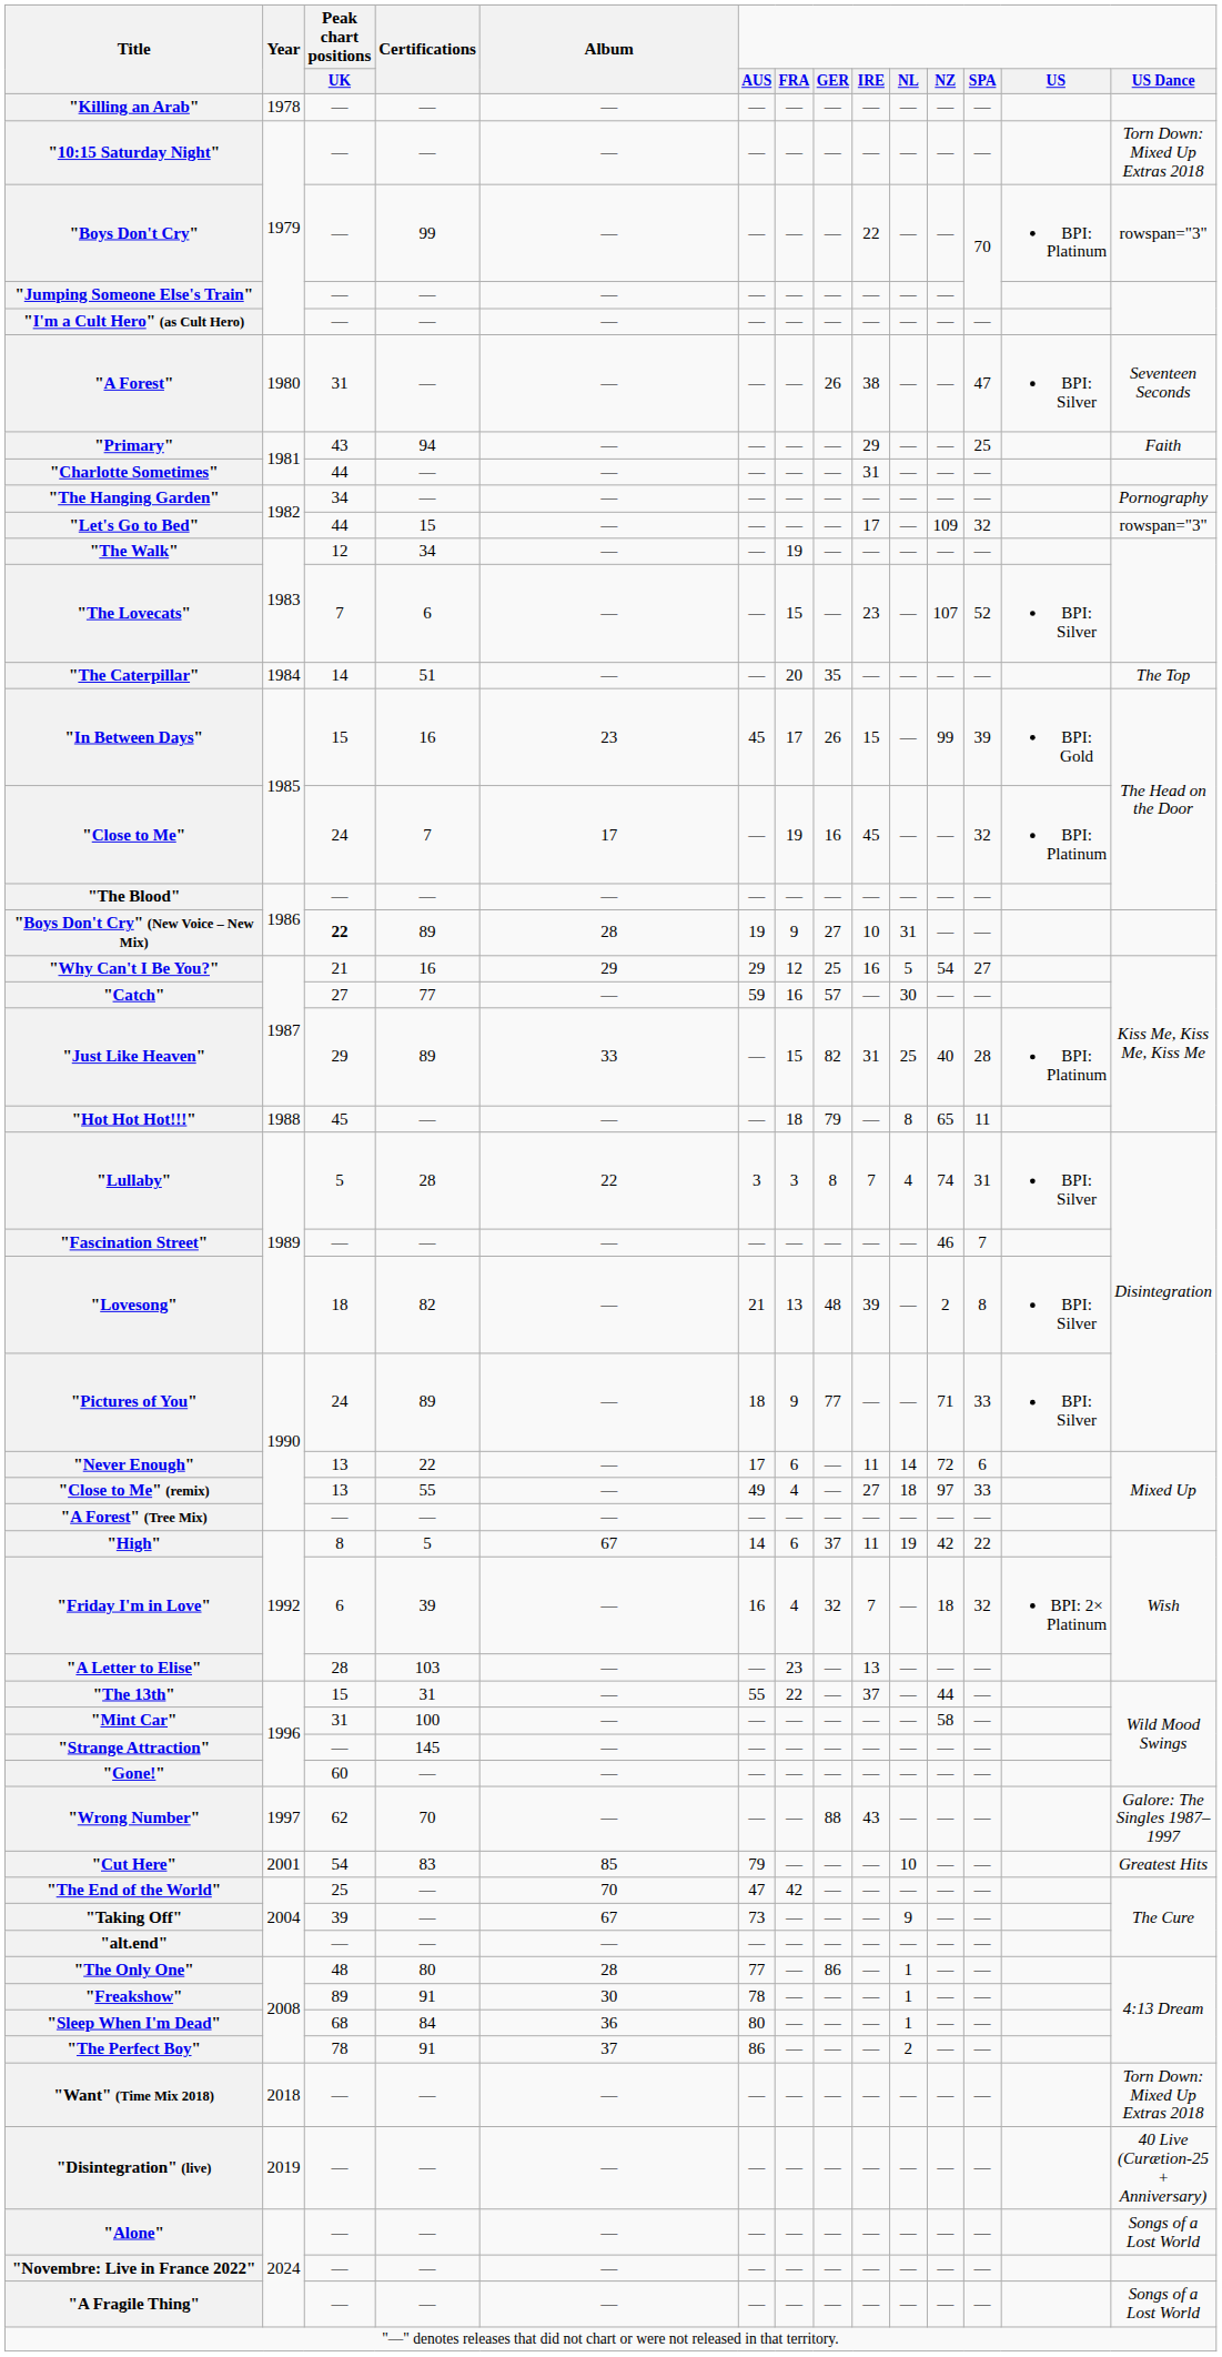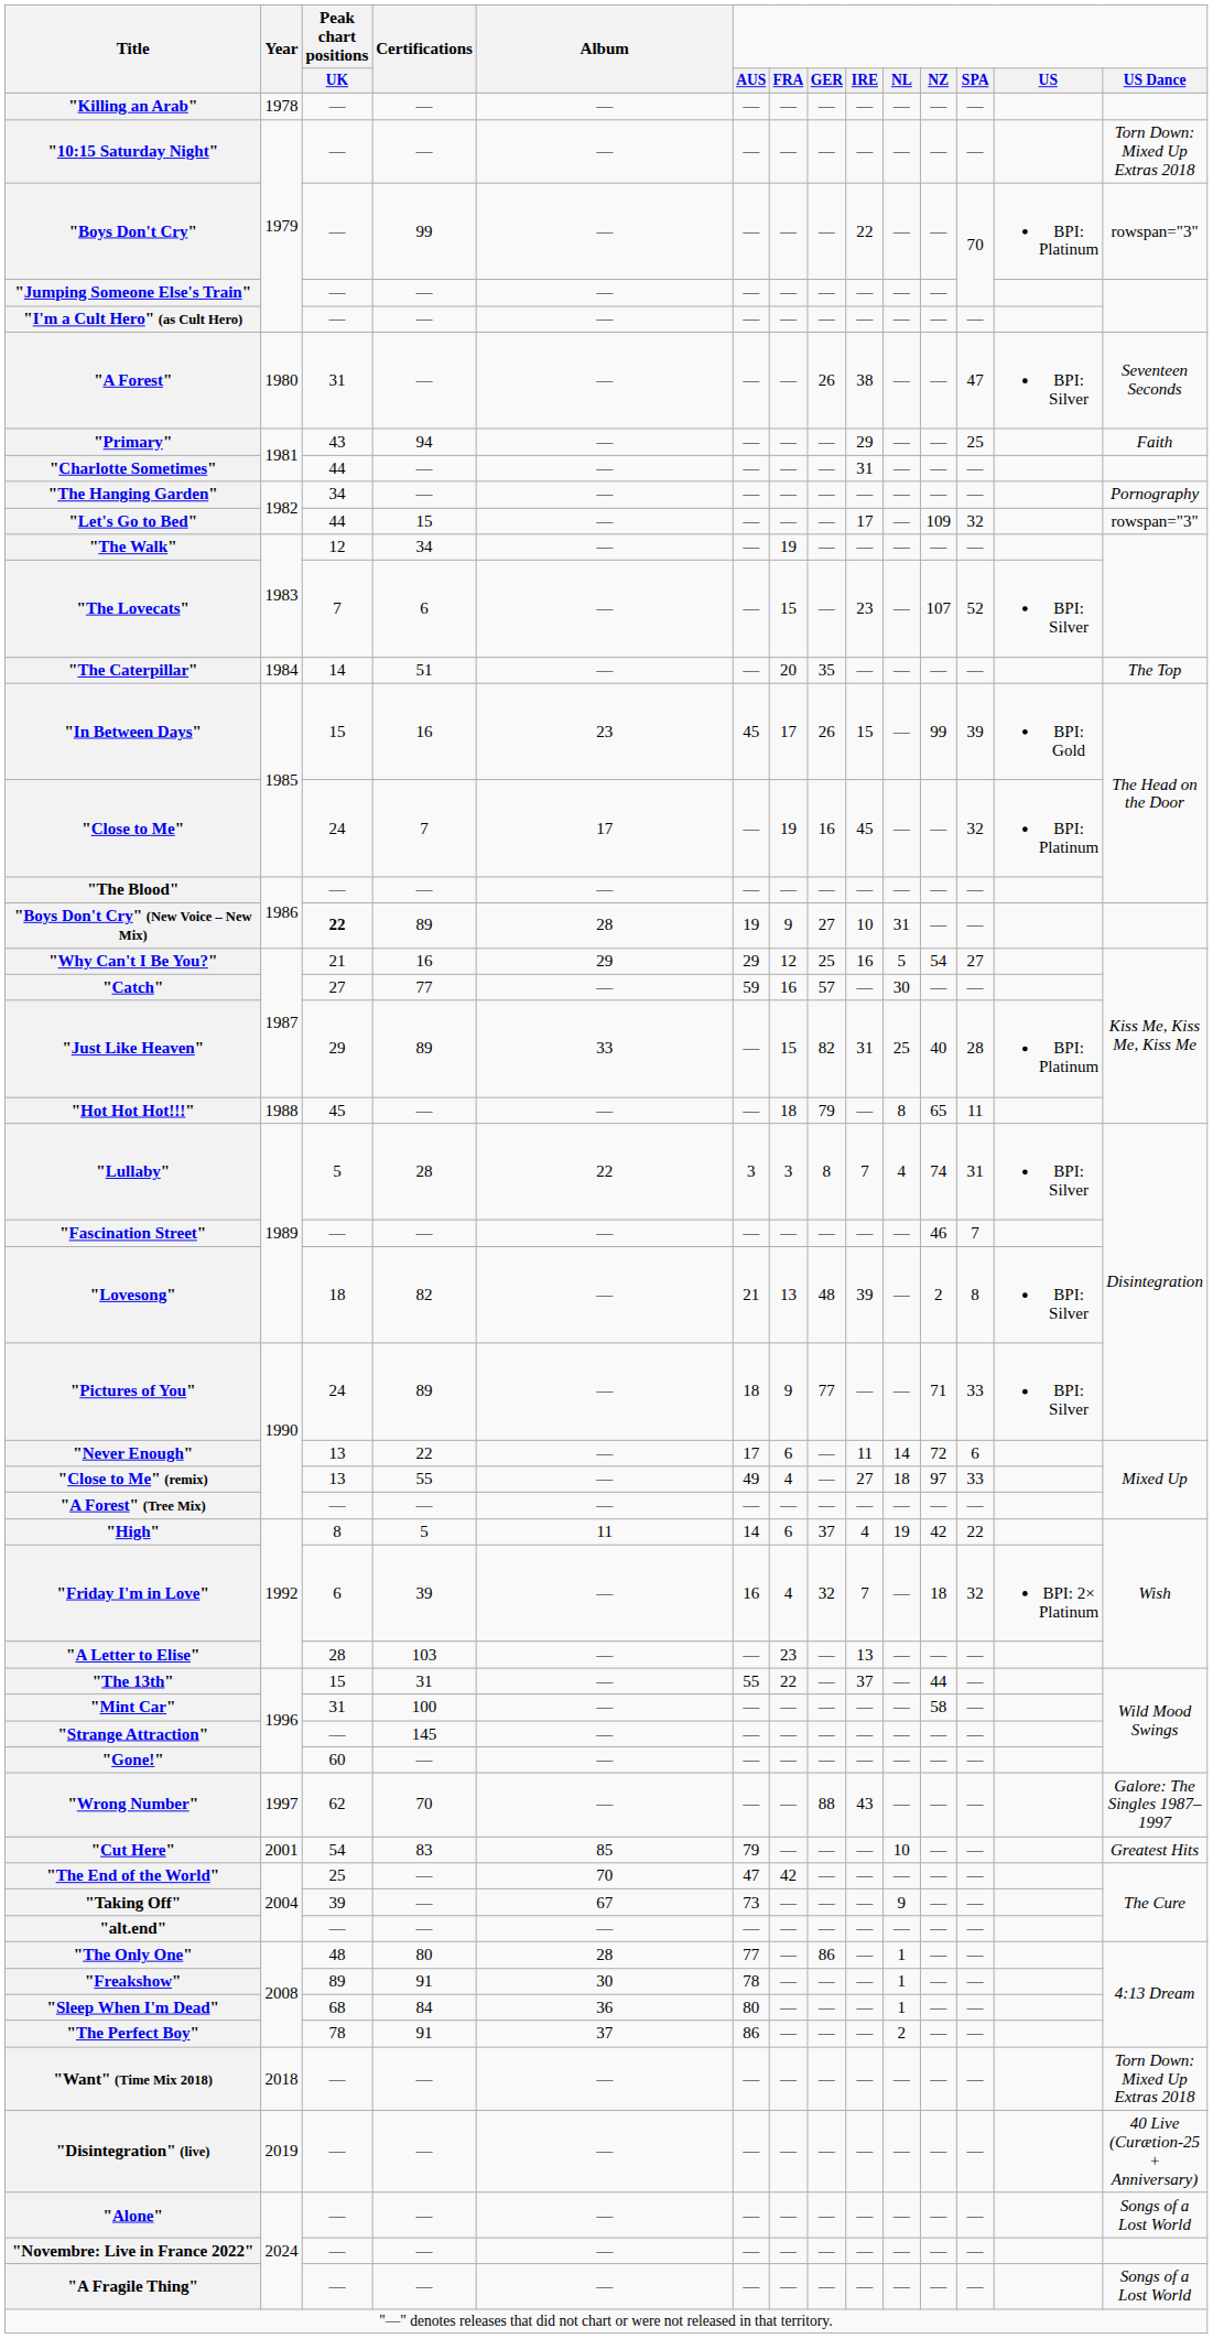"High" | Album: 67 -> 11
"High" | IRE: 11 -> 4
